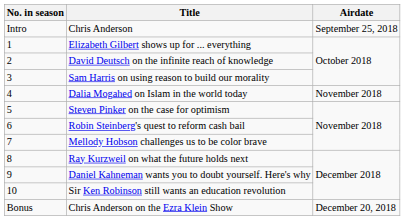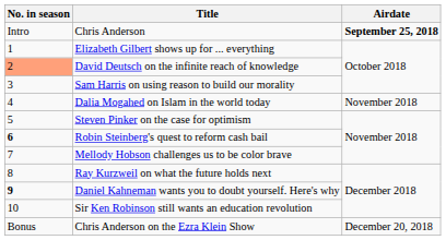Chris Anderson | Airdate: normal -> bold
David Deutsch on the infinite reach of knowledge | No. in season: no background -> lightsalmon background
Robin Steinberg's quest to reform cash bail | No. in season: normal -> bold
Daniel Kahneman wants you to doubt yourself. Here's why | No. in season: normal -> bold
